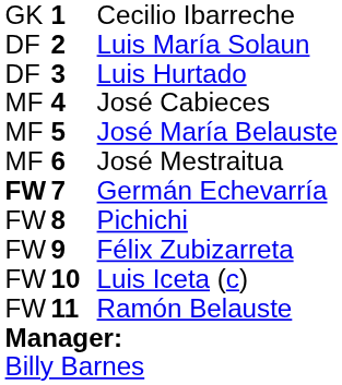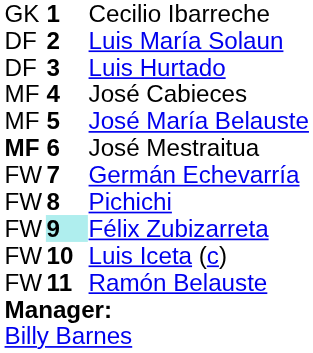José Mestraitua | column 1: normal -> bold
Germán Echevarría | column 1: bold -> normal
Félix Zubizarreta | column 2: no background -> paleturquoise background
